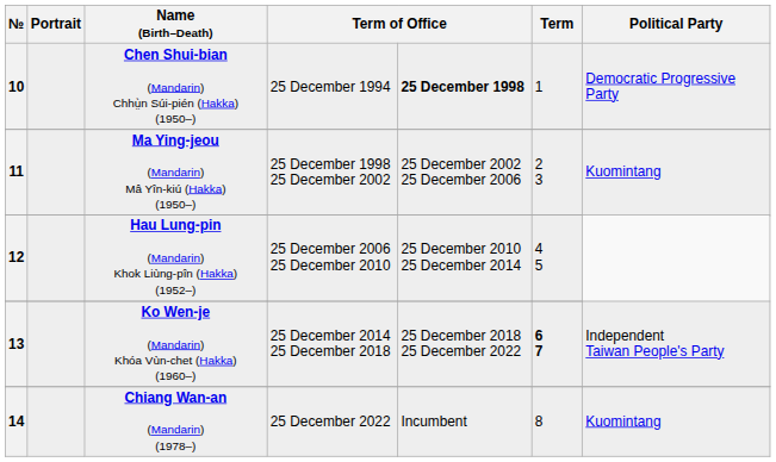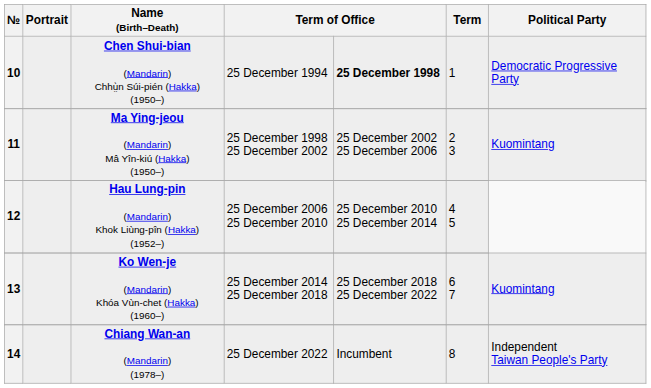13 | Term: bold -> normal
13 | Political Party: Independent Taiwan People's Party -> Kuomintang
14 | Political Party: Kuomintang -> Independent Taiwan People's Party
